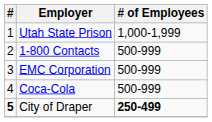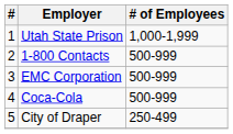City of Draper | #: bold -> normal
City of Draper | # of Employees: bold -> normal
